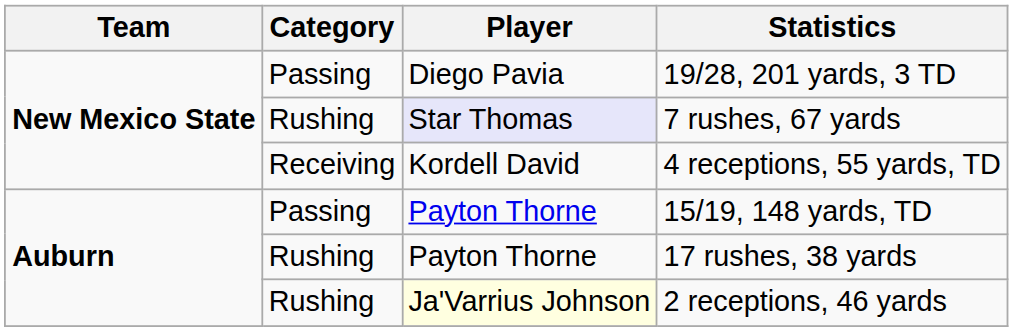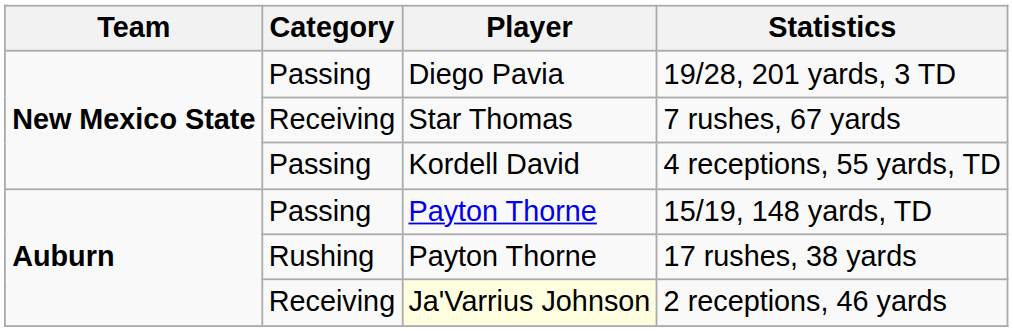7 rushes, 67 yards | Category: Rushing -> Receiving
7 rushes, 67 yards | Player: lavender background -> no background
4 receptions, 55 yards, TD | Category: Receiving -> Passing
2 receptions, 46 yards | Category: Rushing -> Receiving
